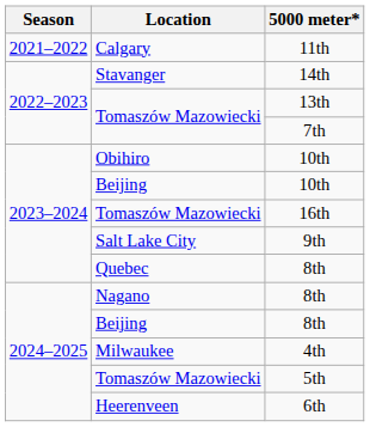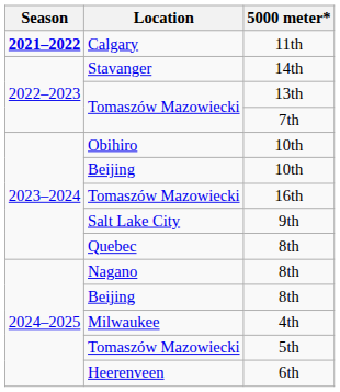11th | Season: normal -> bold
